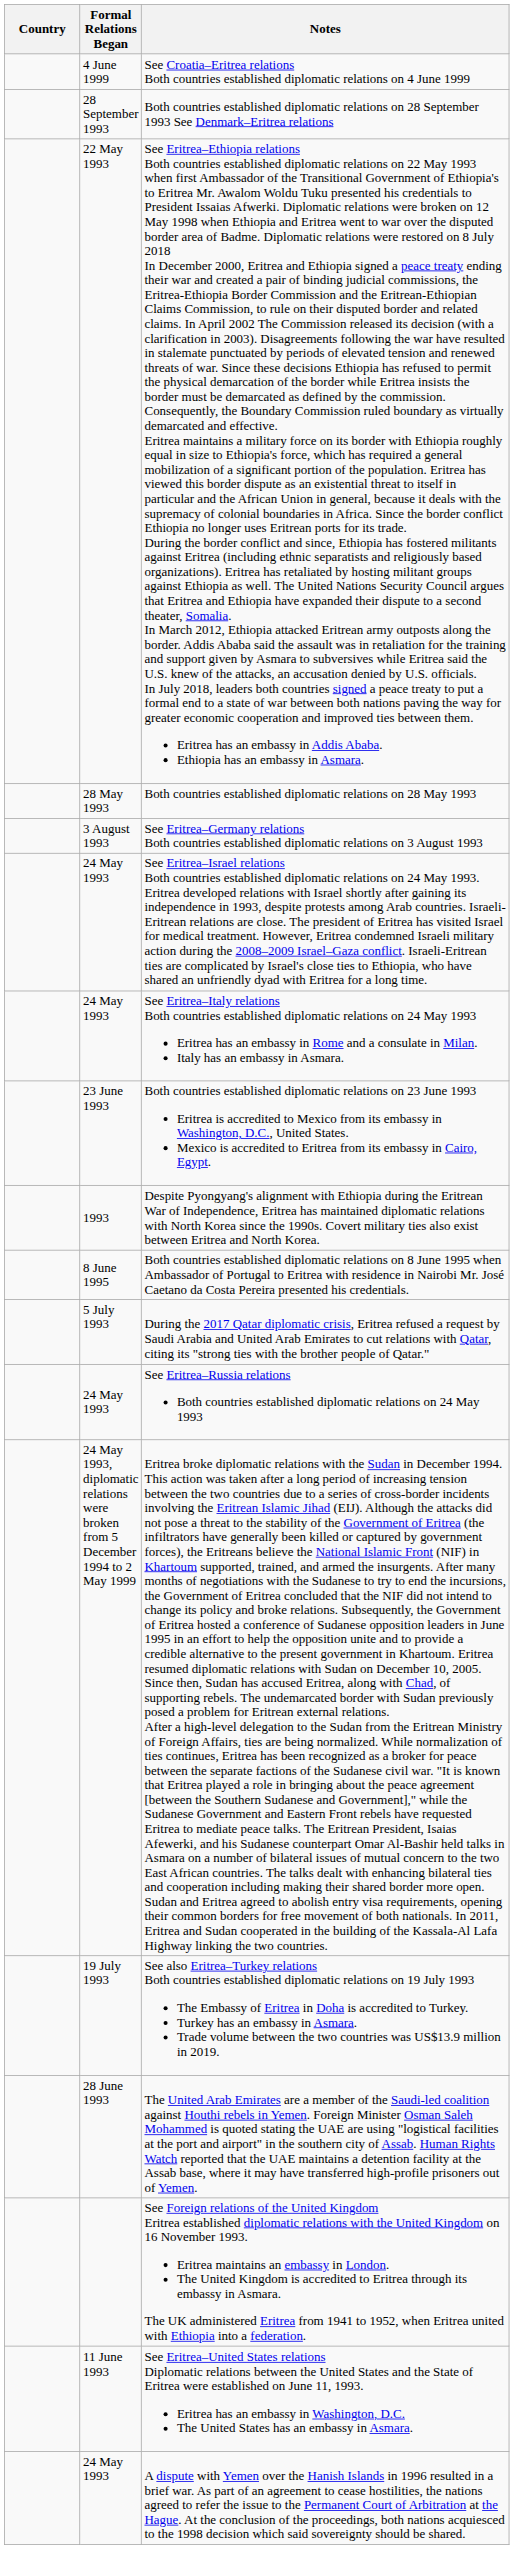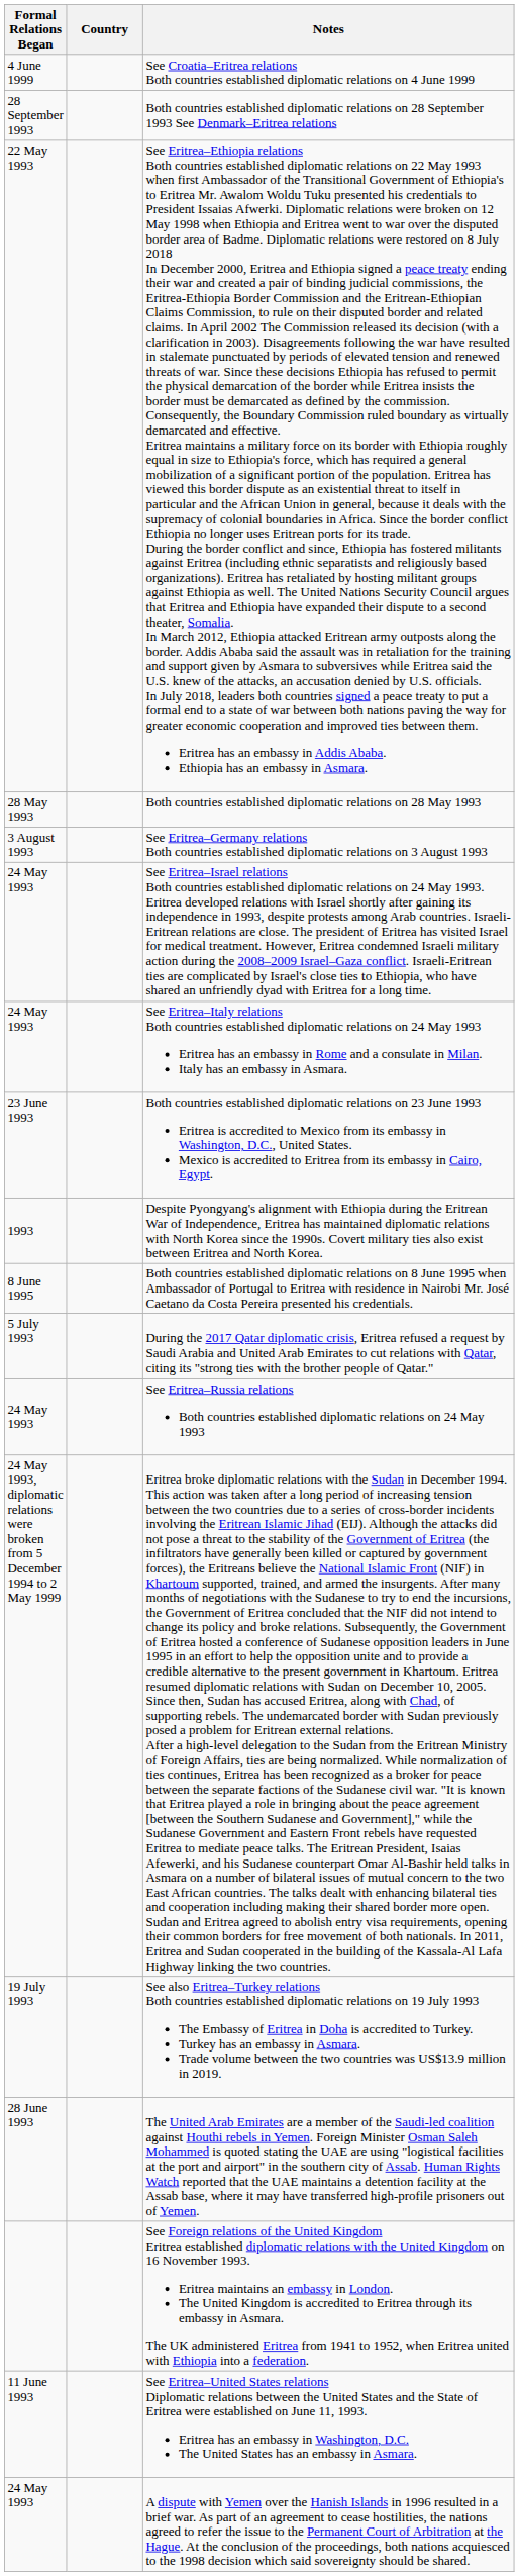columns swapped: Country <-> Formal Relations Began
